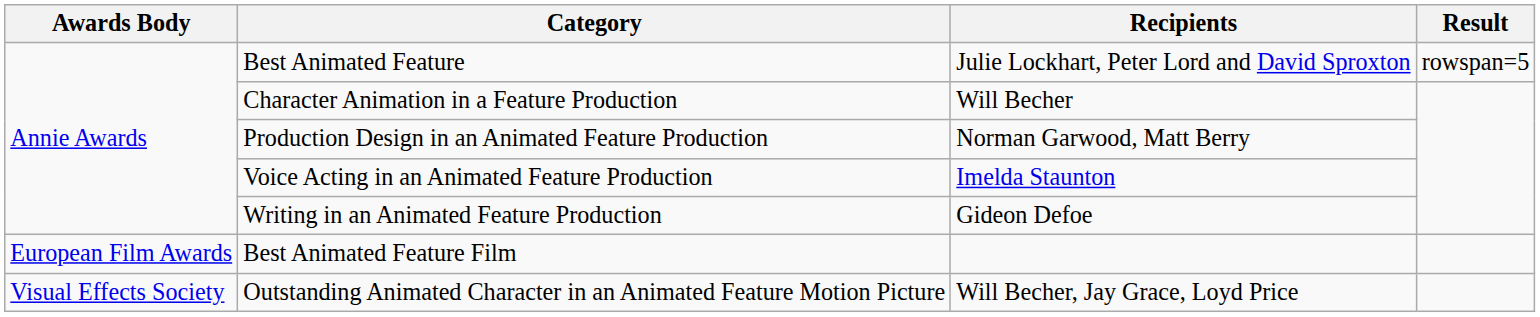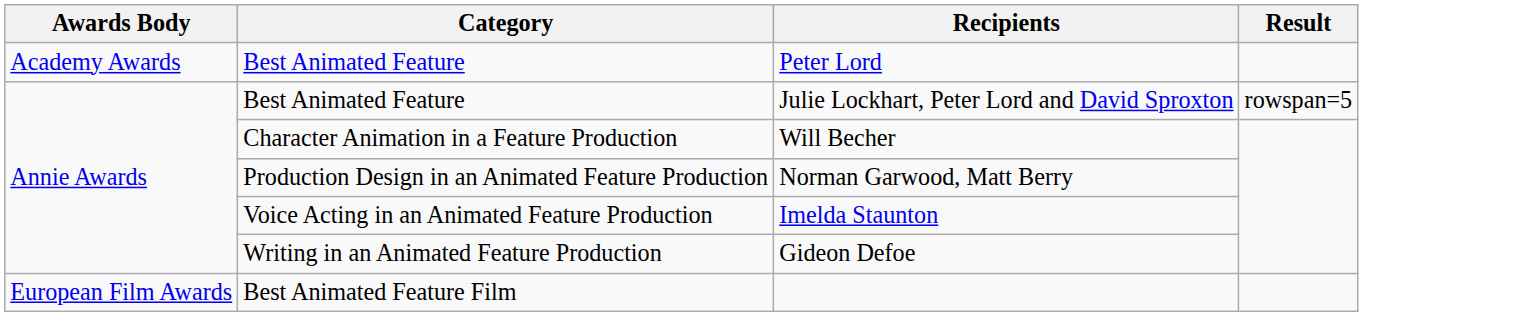+ row: Academy Awards | Best Animated Feature | Peter Lord
- row: Visual Effects Society | Outstanding Animated Character in an Animated Feature Motion Picture | Will Becher, Jay Grace, Loyd Price
